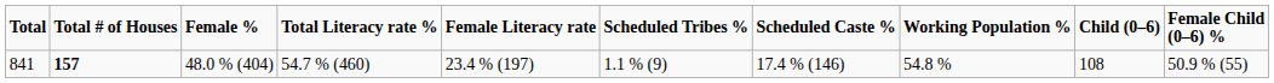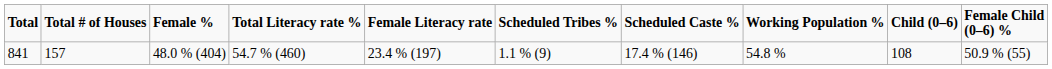841 | column 2: bold -> normal
